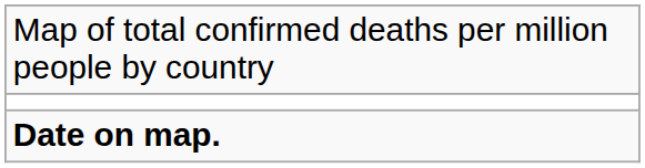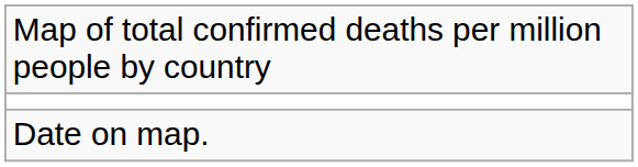row 3 | column 1: bold -> normal
